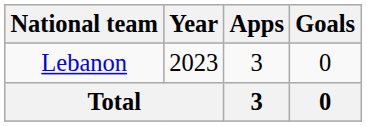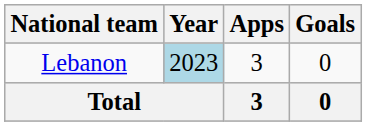Lebanon | Year: no background -> lightblue background
